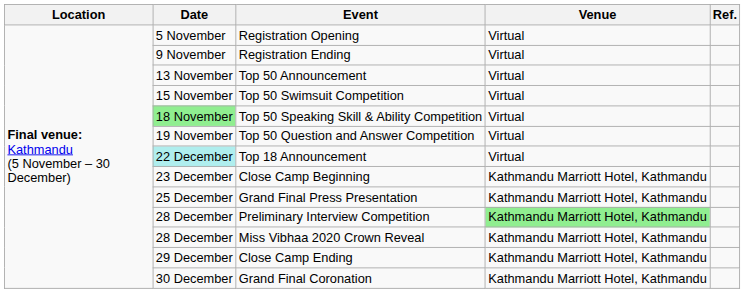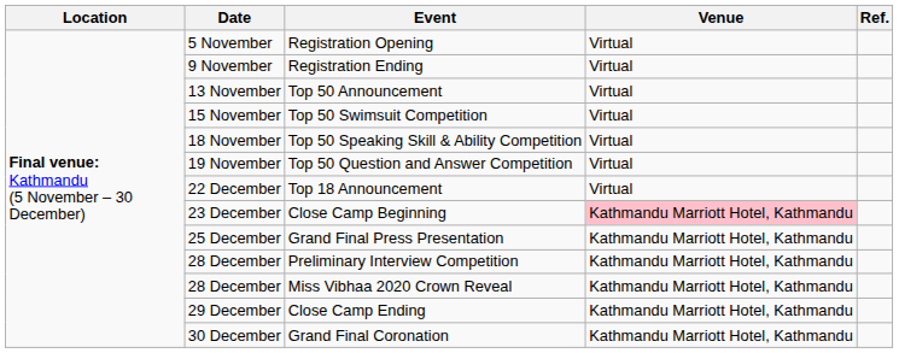Top 50 Speaking Skill & Ability Competition | Date: lightgreen background -> no background
Top 18 Announcement | Date: paleturquoise background -> no background
Close Camp Beginning | Venue: no background -> pink background
Preliminary Interview Competition | Venue: lightgreen background -> no background
